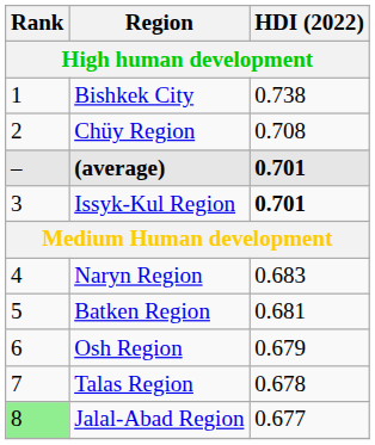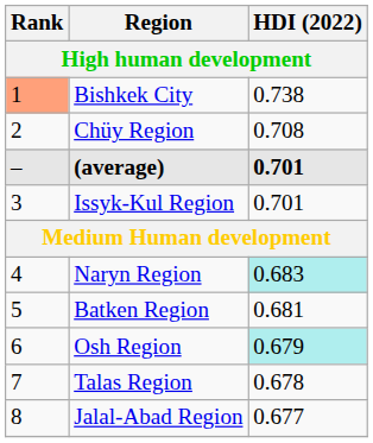Bishkek City | Rank: no background -> lightsalmon background
Issyk-Kul Region | HDI (2022): bold -> normal
Naryn Region | HDI (2022): no background -> paleturquoise background
Osh Region | HDI (2022): no background -> paleturquoise background
Jalal-Abad Region | Rank: lightgreen background -> no background
